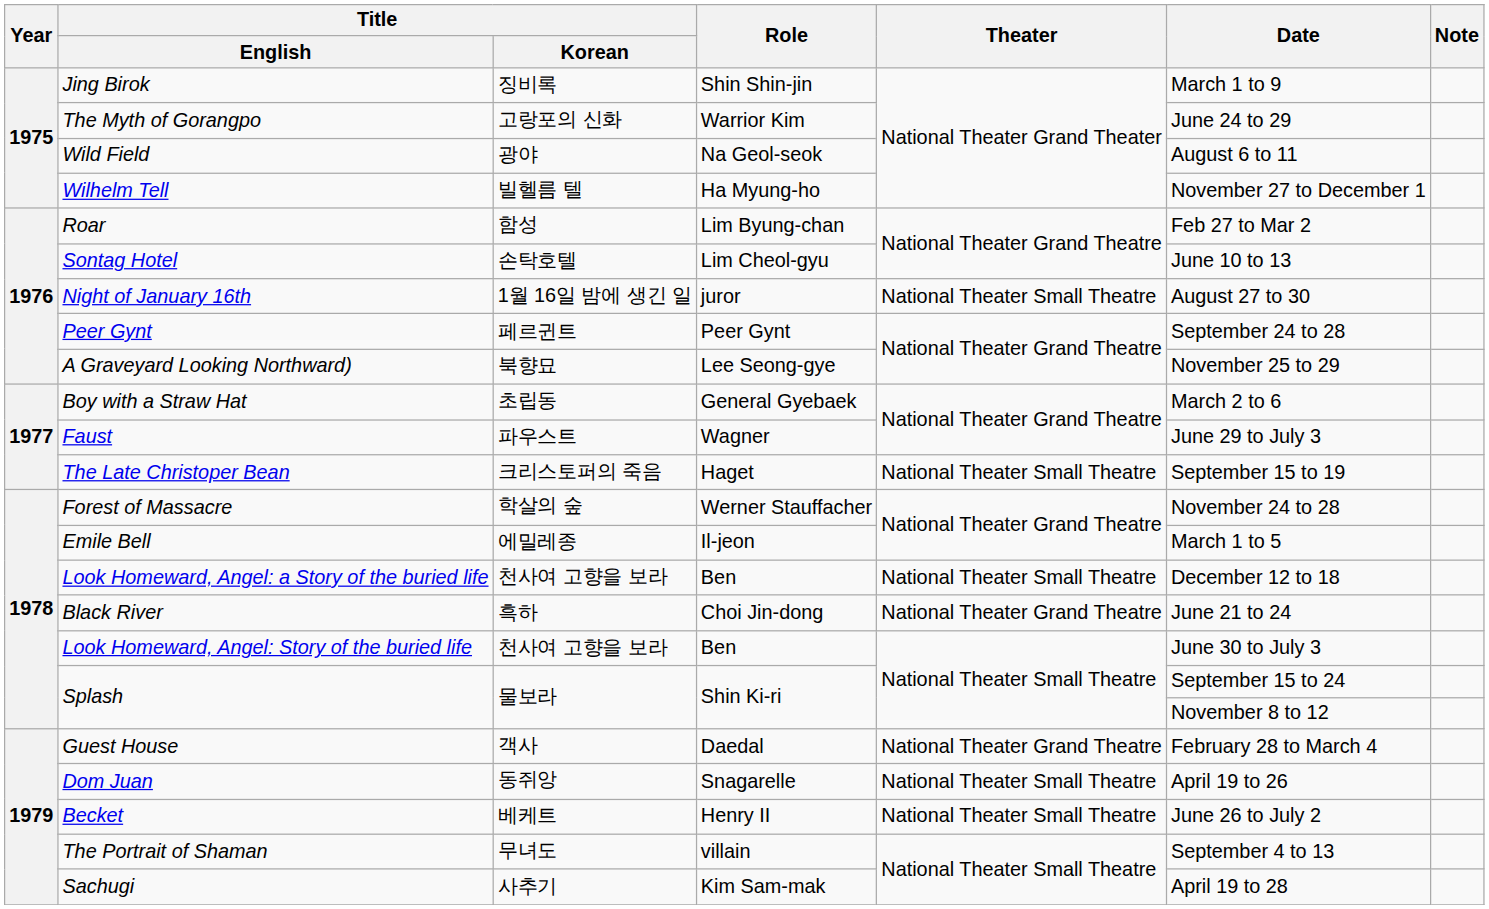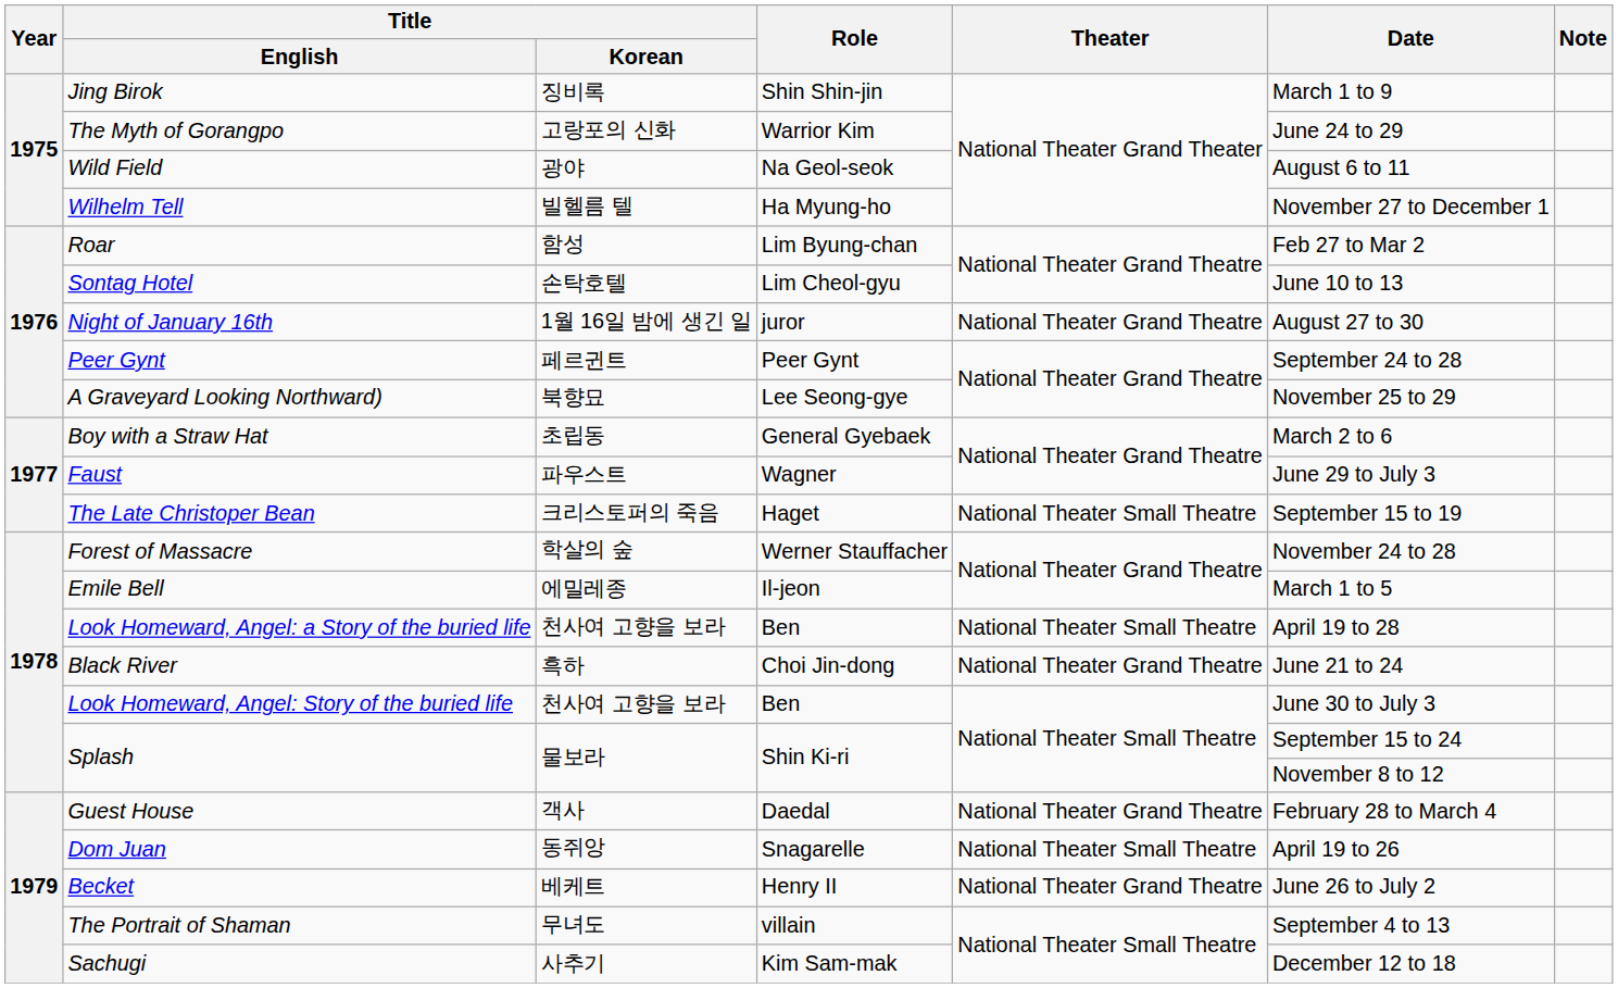Night of January 16th | Theater: National Theater Small Theatre -> National Theater Grand Theatre
Look Homeward, Angel: a Story of the buried life | Date: December 12 to 18 -> April 19 to 28
Becket | Theater: National Theater Small Theatre -> National Theater Grand Theatre
Sachugi | Date: April 19 to 28 -> December 12 to 18
